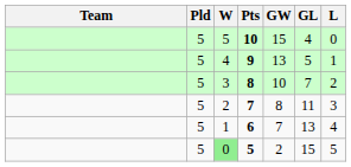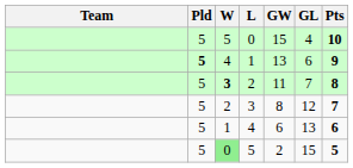columns swapped: L <-> Pts
row 3 | Pld: normal -> bold
row 3 | GL: 5 -> 6
row 4 | W: normal -> bold
row 4 | GW: 10 -> 11
row 5 | GL: 11 -> 12
row 6 | GW: 7 -> 6
